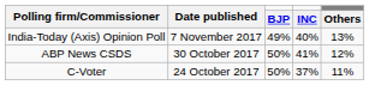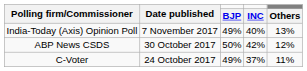ABP News CSDS | INC: 41% -> 42%
C-Voter | BJP: 50% -> 49%
